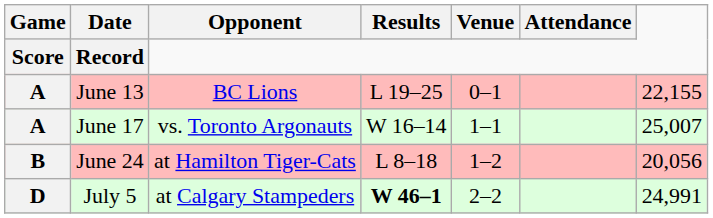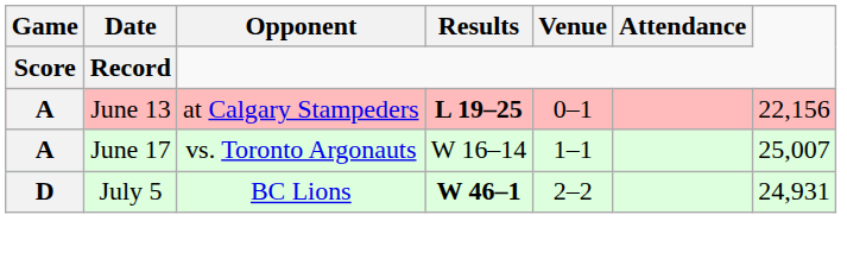June 13 | Opponent: BC Lions -> at Calgary Stampeders
June 13 | Results: normal -> bold
June 13 | column 7: 22,155 -> 22,156
- row: B | June 24 | at Hamilton Tiger-Cats | L 8–18 | 1–2 | 20,056
July 5 | Opponent: at Calgary Stampeders -> BC Lions
July 5 | column 7: 24,991 -> 24,931
